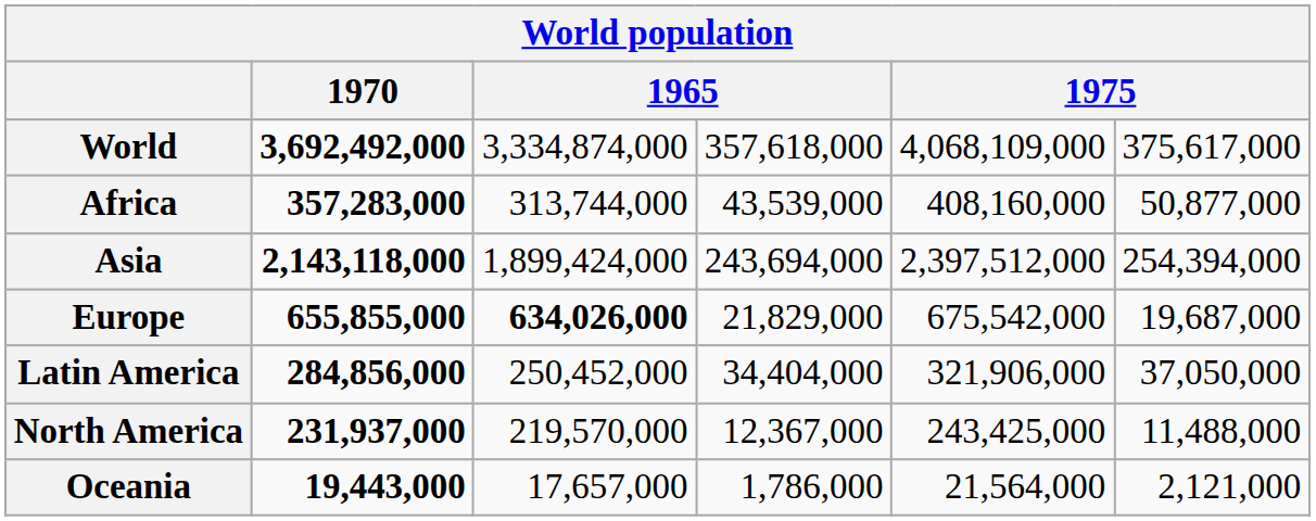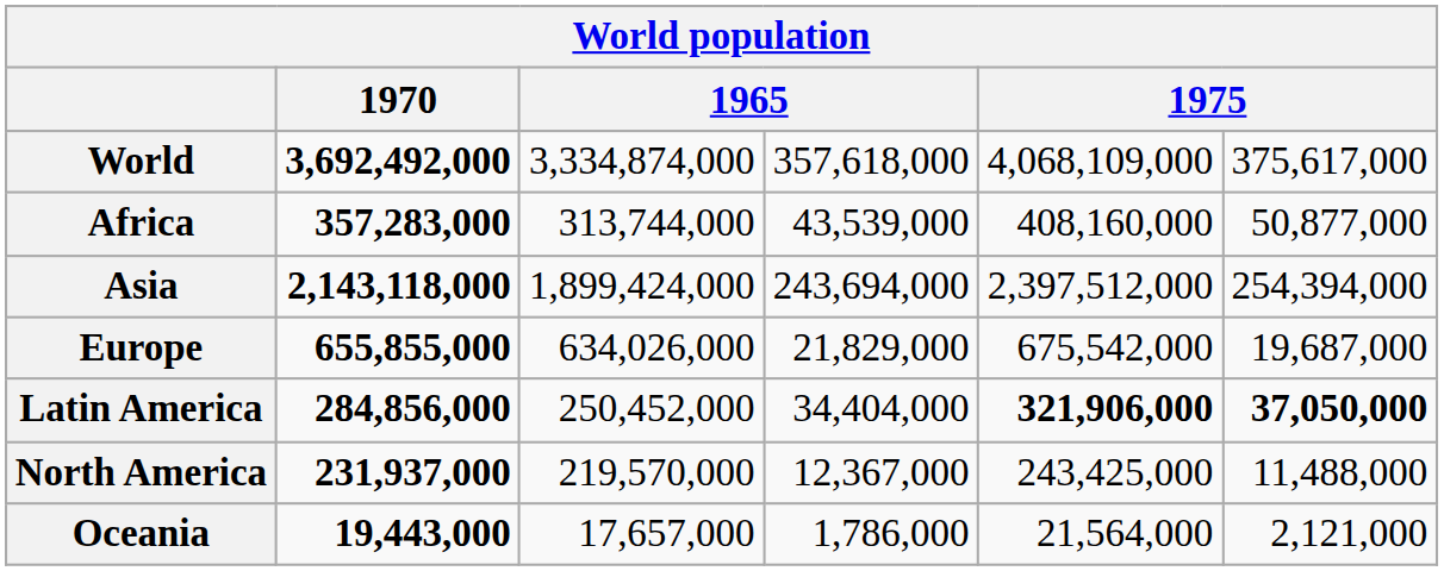Europe | column 3: bold -> normal
Latin America | column 5: normal -> bold
Latin America | column 6: normal -> bold
